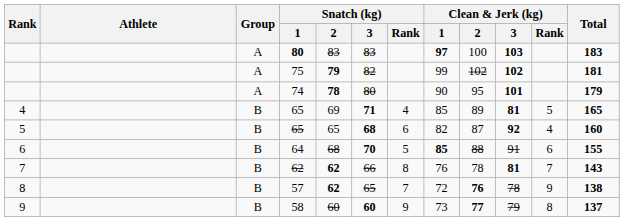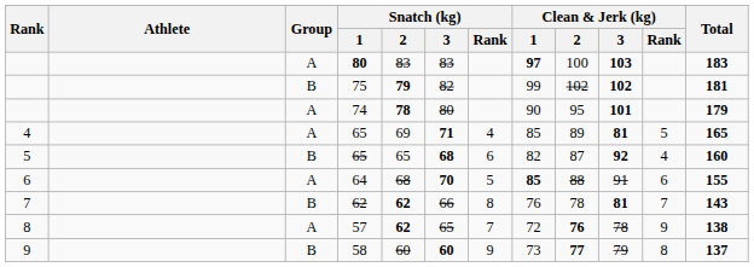row 4 | Group: A -> B
row 6 | Group: B -> A
row 8 | Group: B -> A
row 10 | Group: B -> A
